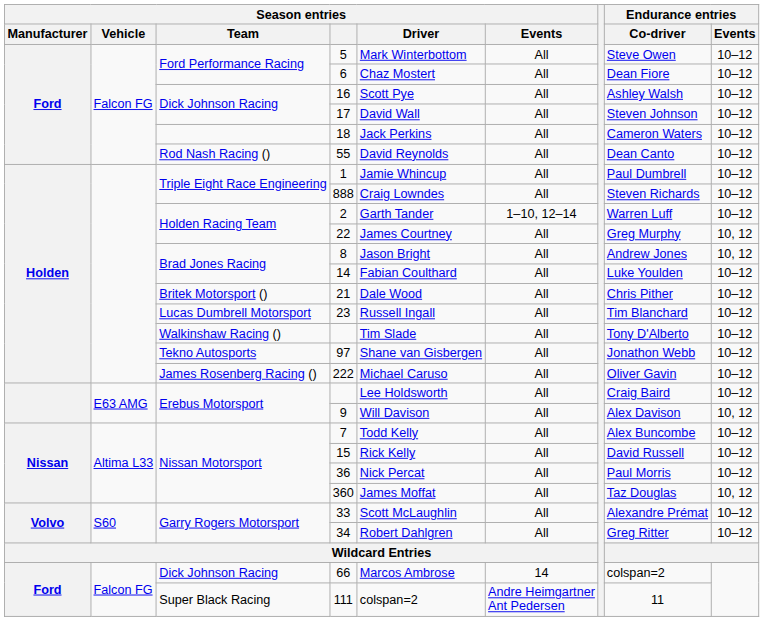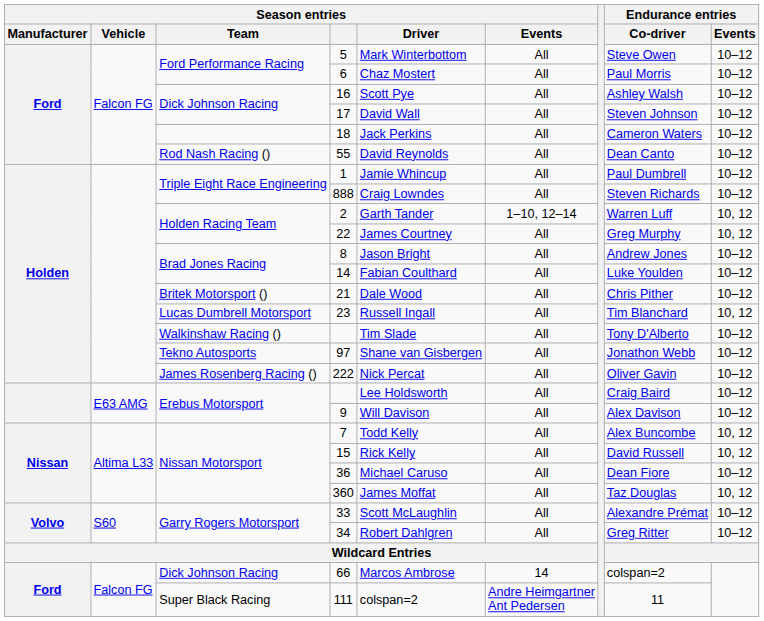6 | Endurance entries / Co-driver: Dean Fiore -> Paul Morris
2 | Endurance entries / Events: 10–12 -> 10, 12
8 | Endurance entries / Events: 10, 12 -> 10–12
23 | Endurance entries / Events: 10–12 -> 10, 12
222 | Season entries / Driver: Michael Caruso -> Nick Percat
9 | Endurance entries / Events: 10, 12 -> 10–12
7 | Endurance entries / Events: 10–12 -> 10, 12
15 | Endurance entries / Events: 10–12 -> 10, 12
36 | Season entries / Driver: Nick Percat -> Michael Caruso
36 | Endurance entries / Co-driver: Paul Morris -> Dean Fiore
